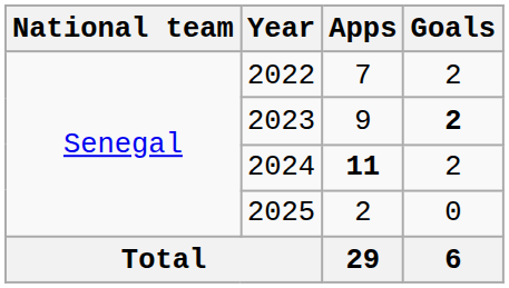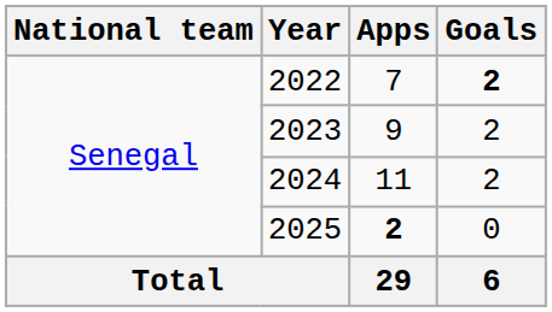2022 | Goals: normal -> bold
2023 | Goals: bold -> normal
2024 | Apps: bold -> normal
2025 | Apps: normal -> bold
